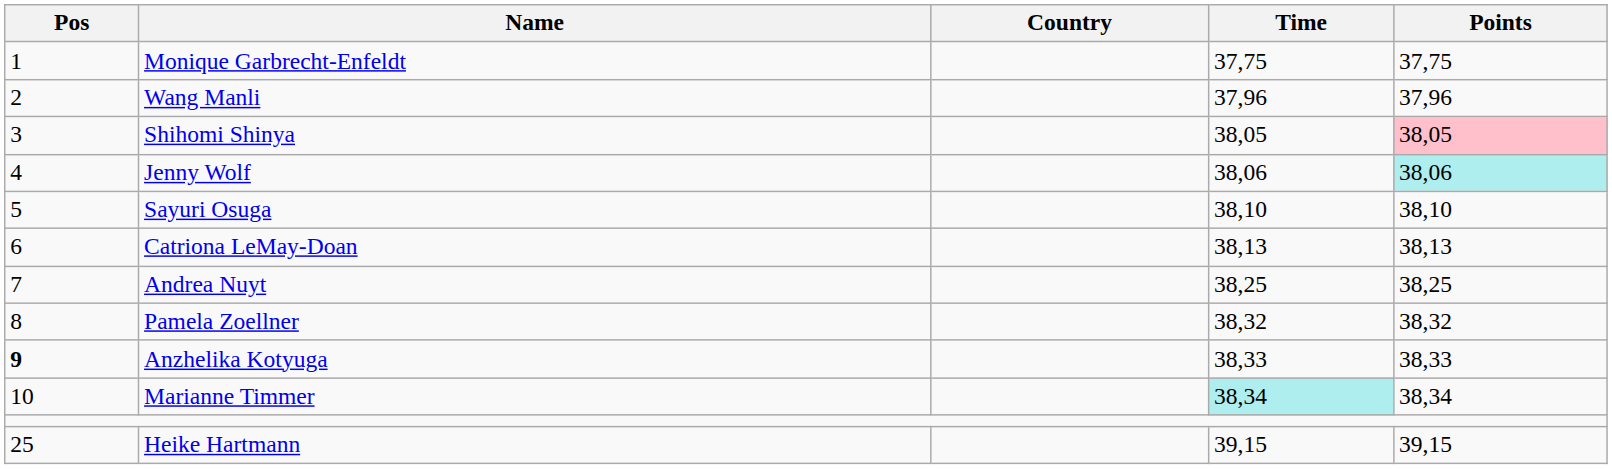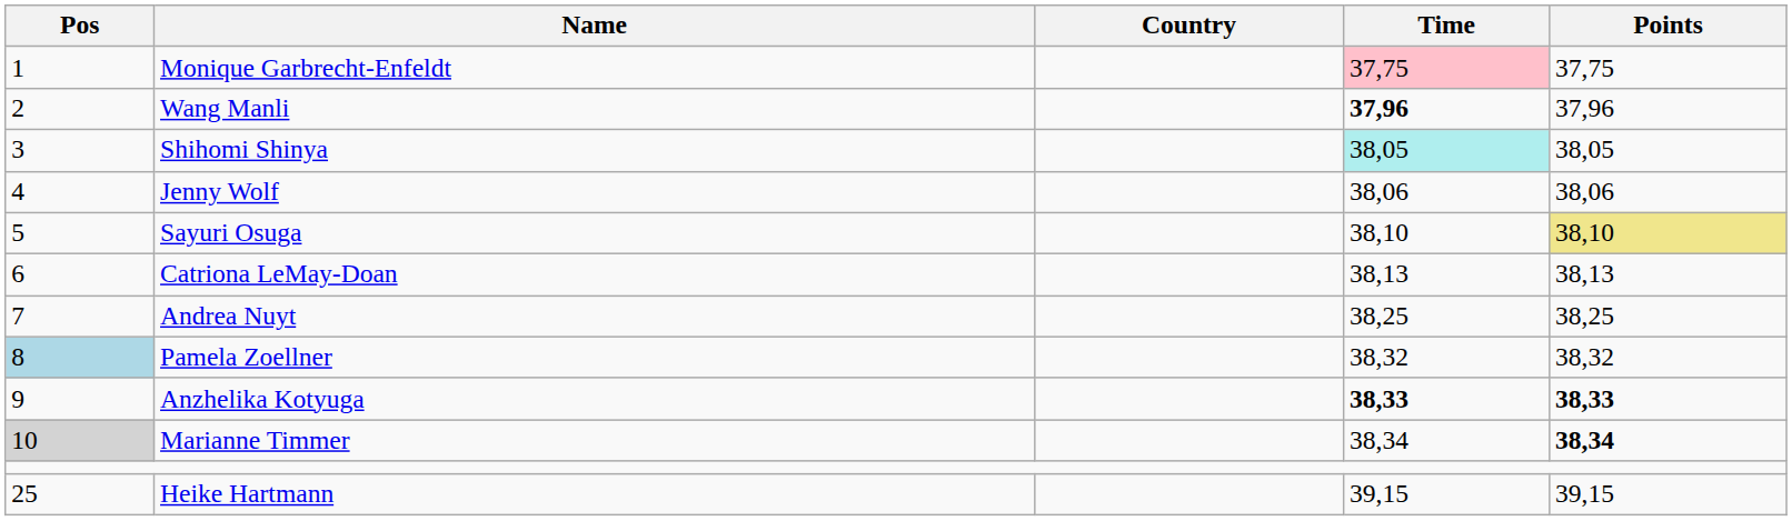Monique Garbrecht-Enfeldt | Time: no background -> pink background
Wang Manli | Time: normal -> bold
Shihomi Shinya | Time: no background -> paleturquoise background
Shihomi Shinya | Points: pink background -> no background
Jenny Wolf | Points: paleturquoise background -> no background
Sayuri Osuga | Points: no background -> khaki background
Pamela Zoellner | Pos: no background -> lightblue background
Anzhelika Kotyuga | Pos: bold -> normal
Anzhelika Kotyuga | Time: normal -> bold
Anzhelika Kotyuga | Points: normal -> bold
Marianne Timmer | Pos: no background -> lightgrey background
Marianne Timmer | Time: paleturquoise background -> no background
Marianne Timmer | Points: normal -> bold
